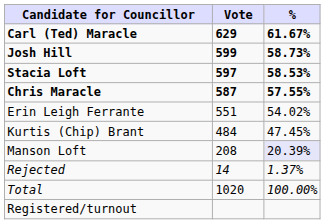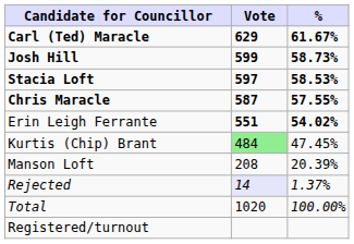Erin Leigh Ferrante | Vote: normal -> bold
Erin Leigh Ferrante | %: normal -> bold
Kurtis (Chip) Brant | Vote: no background -> lightgreen background
Manson Loft | %: lavender background -> no background
Rejected | Vote: no background -> lavender background
